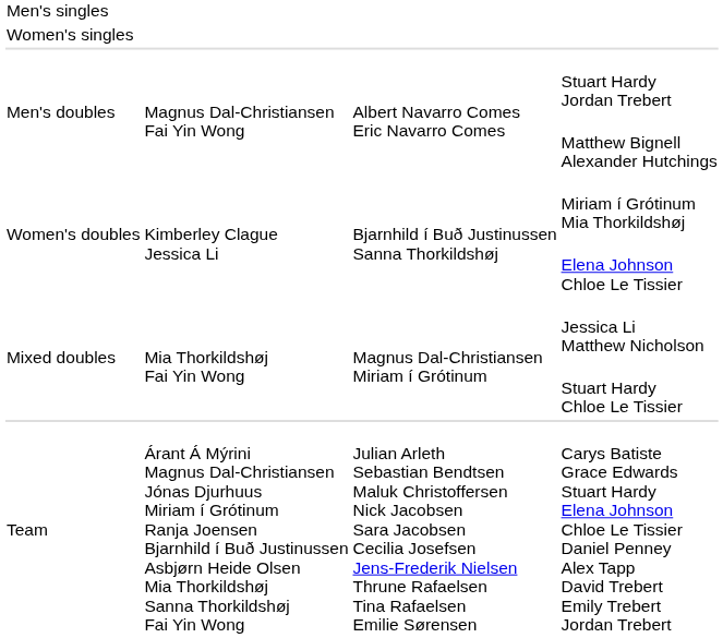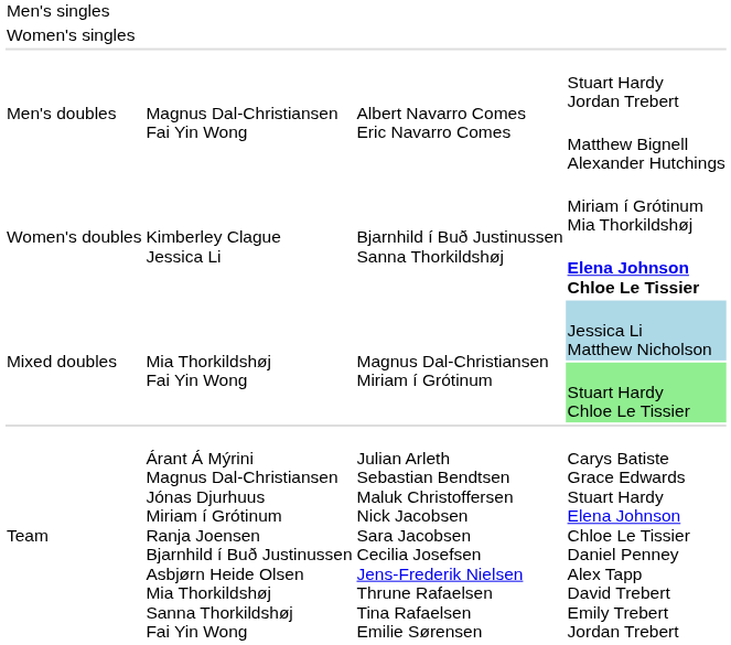Elena Johnson Chloe Le Tissier | column 4: normal -> bold
Jessica Li Matthew Nicholson | column 4: no background -> lightblue background
Stuart Hardy Chloe Le Tissier | column 4: no background -> lightgreen background
